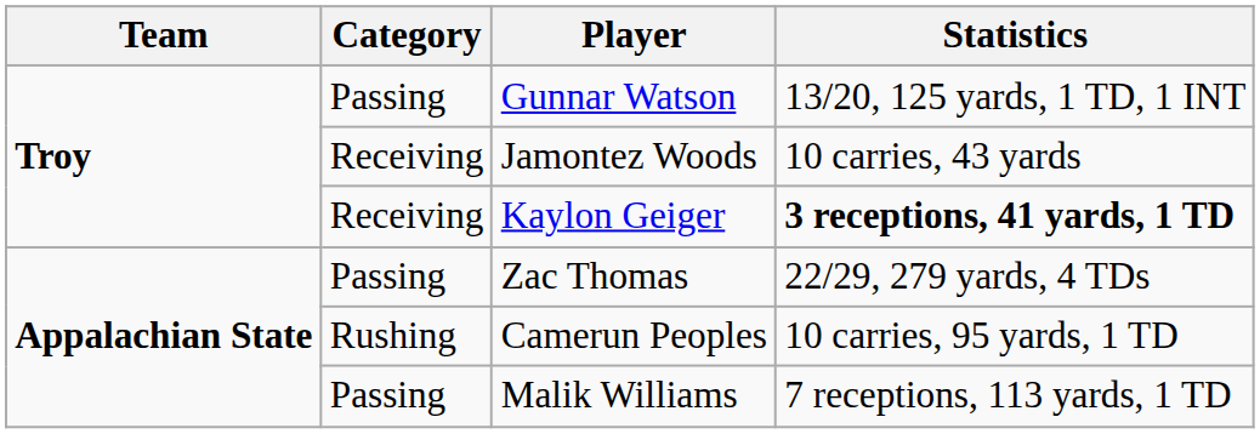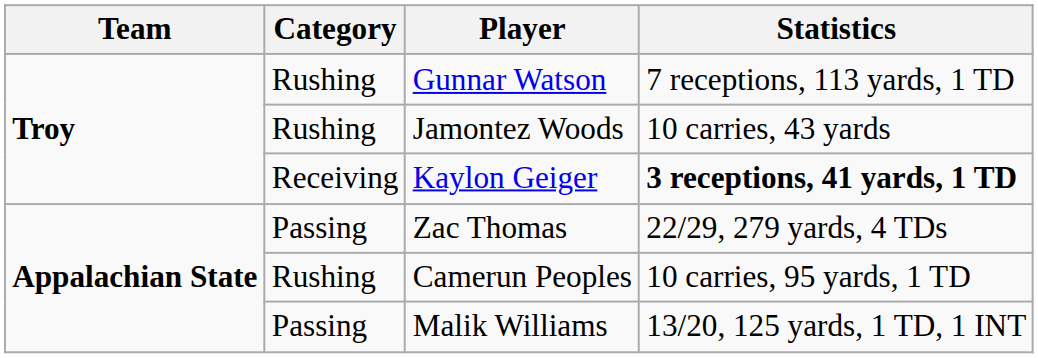Gunnar Watson | Category: Passing -> Rushing
Gunnar Watson | Statistics: 13/20, 125 yards, 1 TD, 1 INT -> 7 receptions, 113 yards, 1 TD
Jamontez Woods | Category: Receiving -> Rushing
Malik Williams | Statistics: 7 receptions, 113 yards, 1 TD -> 13/20, 125 yards, 1 TD, 1 INT
